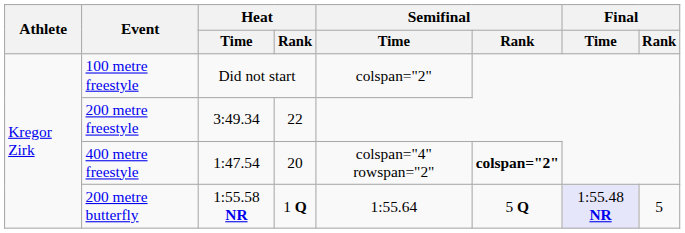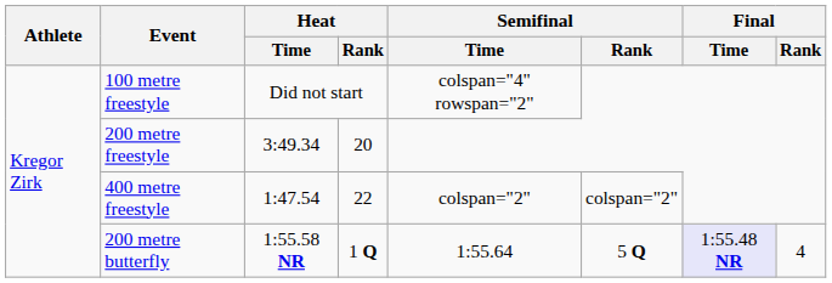100 metre freestyle | Semifinal / Time: colspan="2" -> colspan="4" rowspan="2"
200 metre freestyle | Heat / Rank: 22 -> 20
400 metre freestyle | Heat / Rank: 20 -> 22
400 metre freestyle | Semifinal / Time: colspan="4" rowspan="2" -> colspan="2"
400 metre freestyle | Semifinal / Rank: bold -> normal
200 metre butterfly | Final / Rank: 5 -> 4
